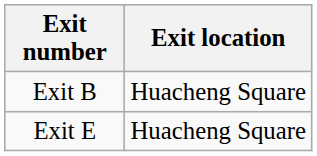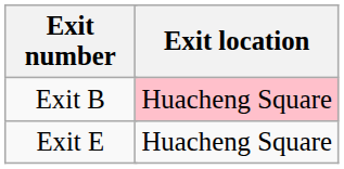Exit B | Exit location: no background -> pink background
